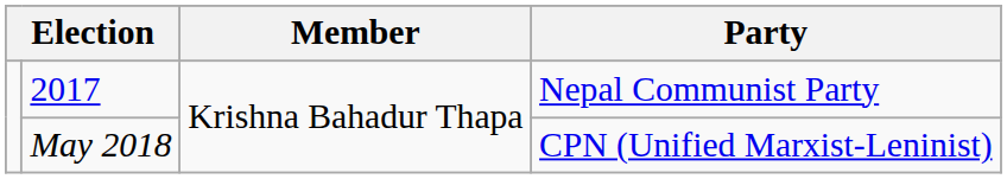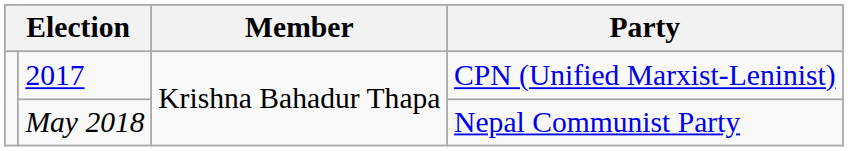2017 | Party: Nepal Communist Party -> CPN (Unified Marxist-Leninist)
May 2018 | Party: CPN (Unified Marxist-Leninist) -> Nepal Communist Party
